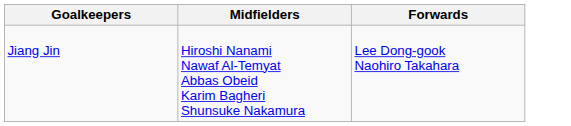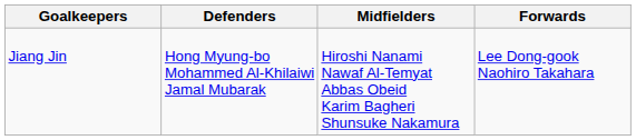+ column: Defenders | Hong Myung-bo Mohammed Al-Khilaiwi Jamal Mubarak
